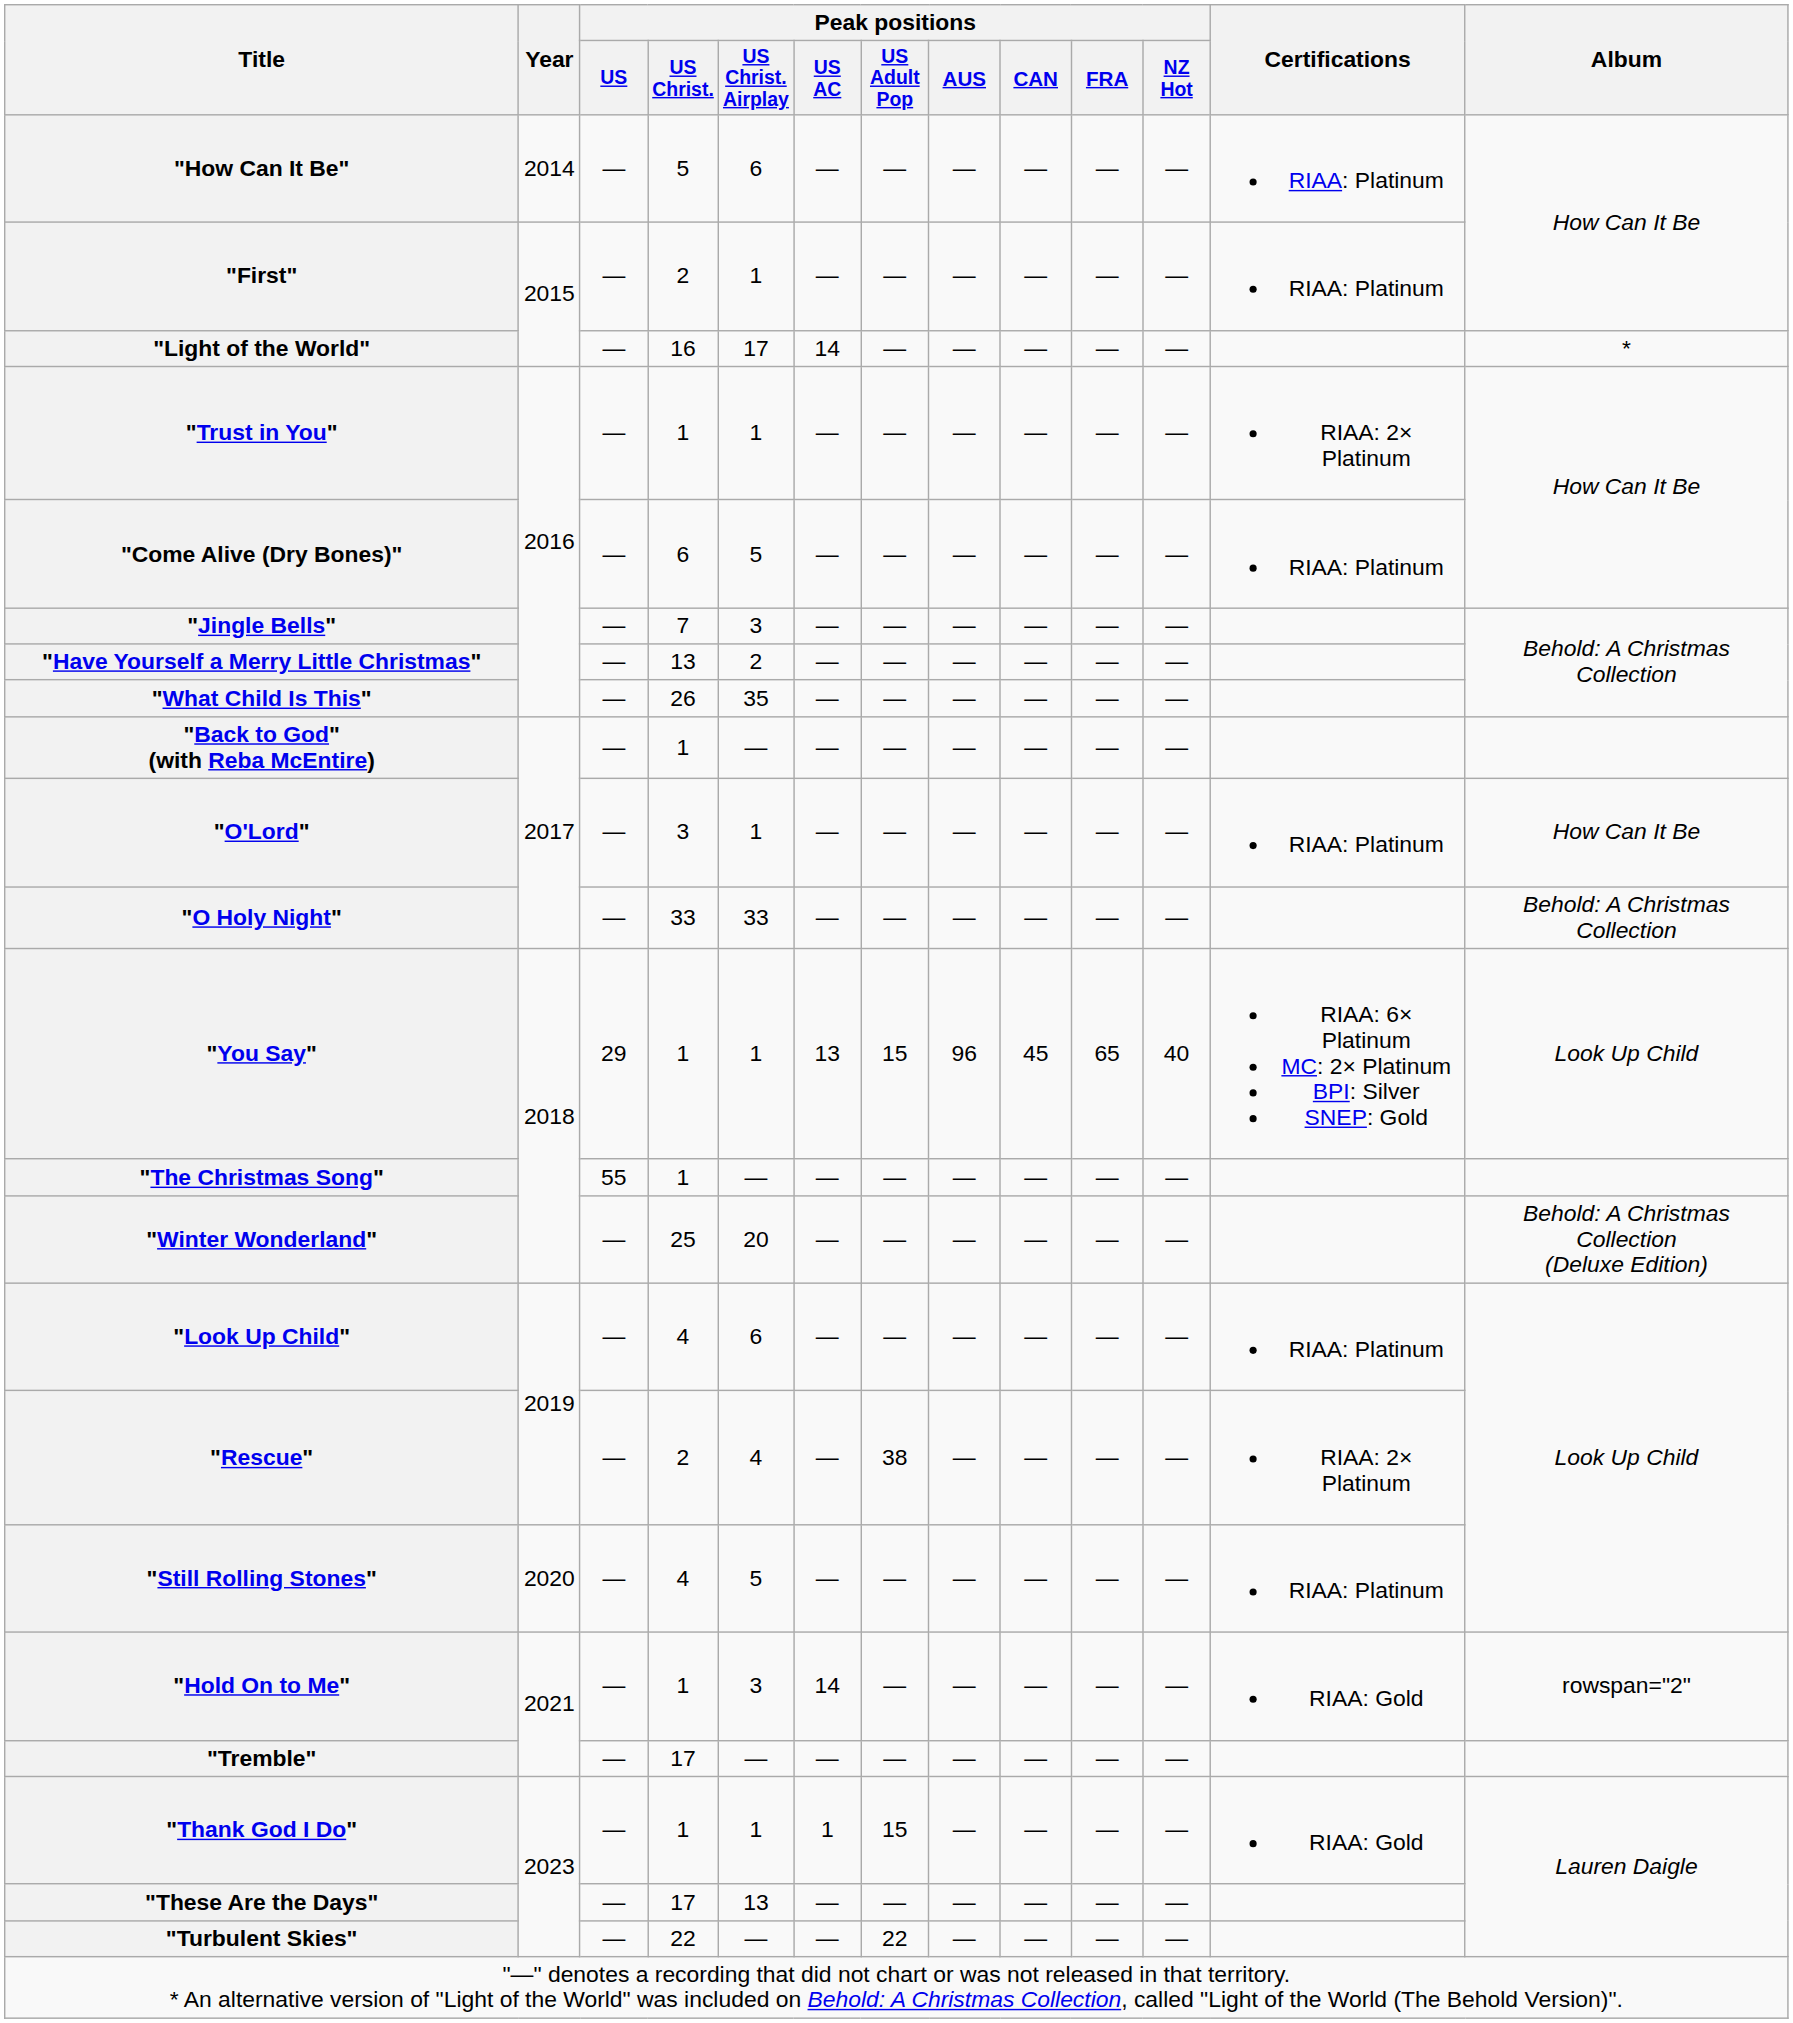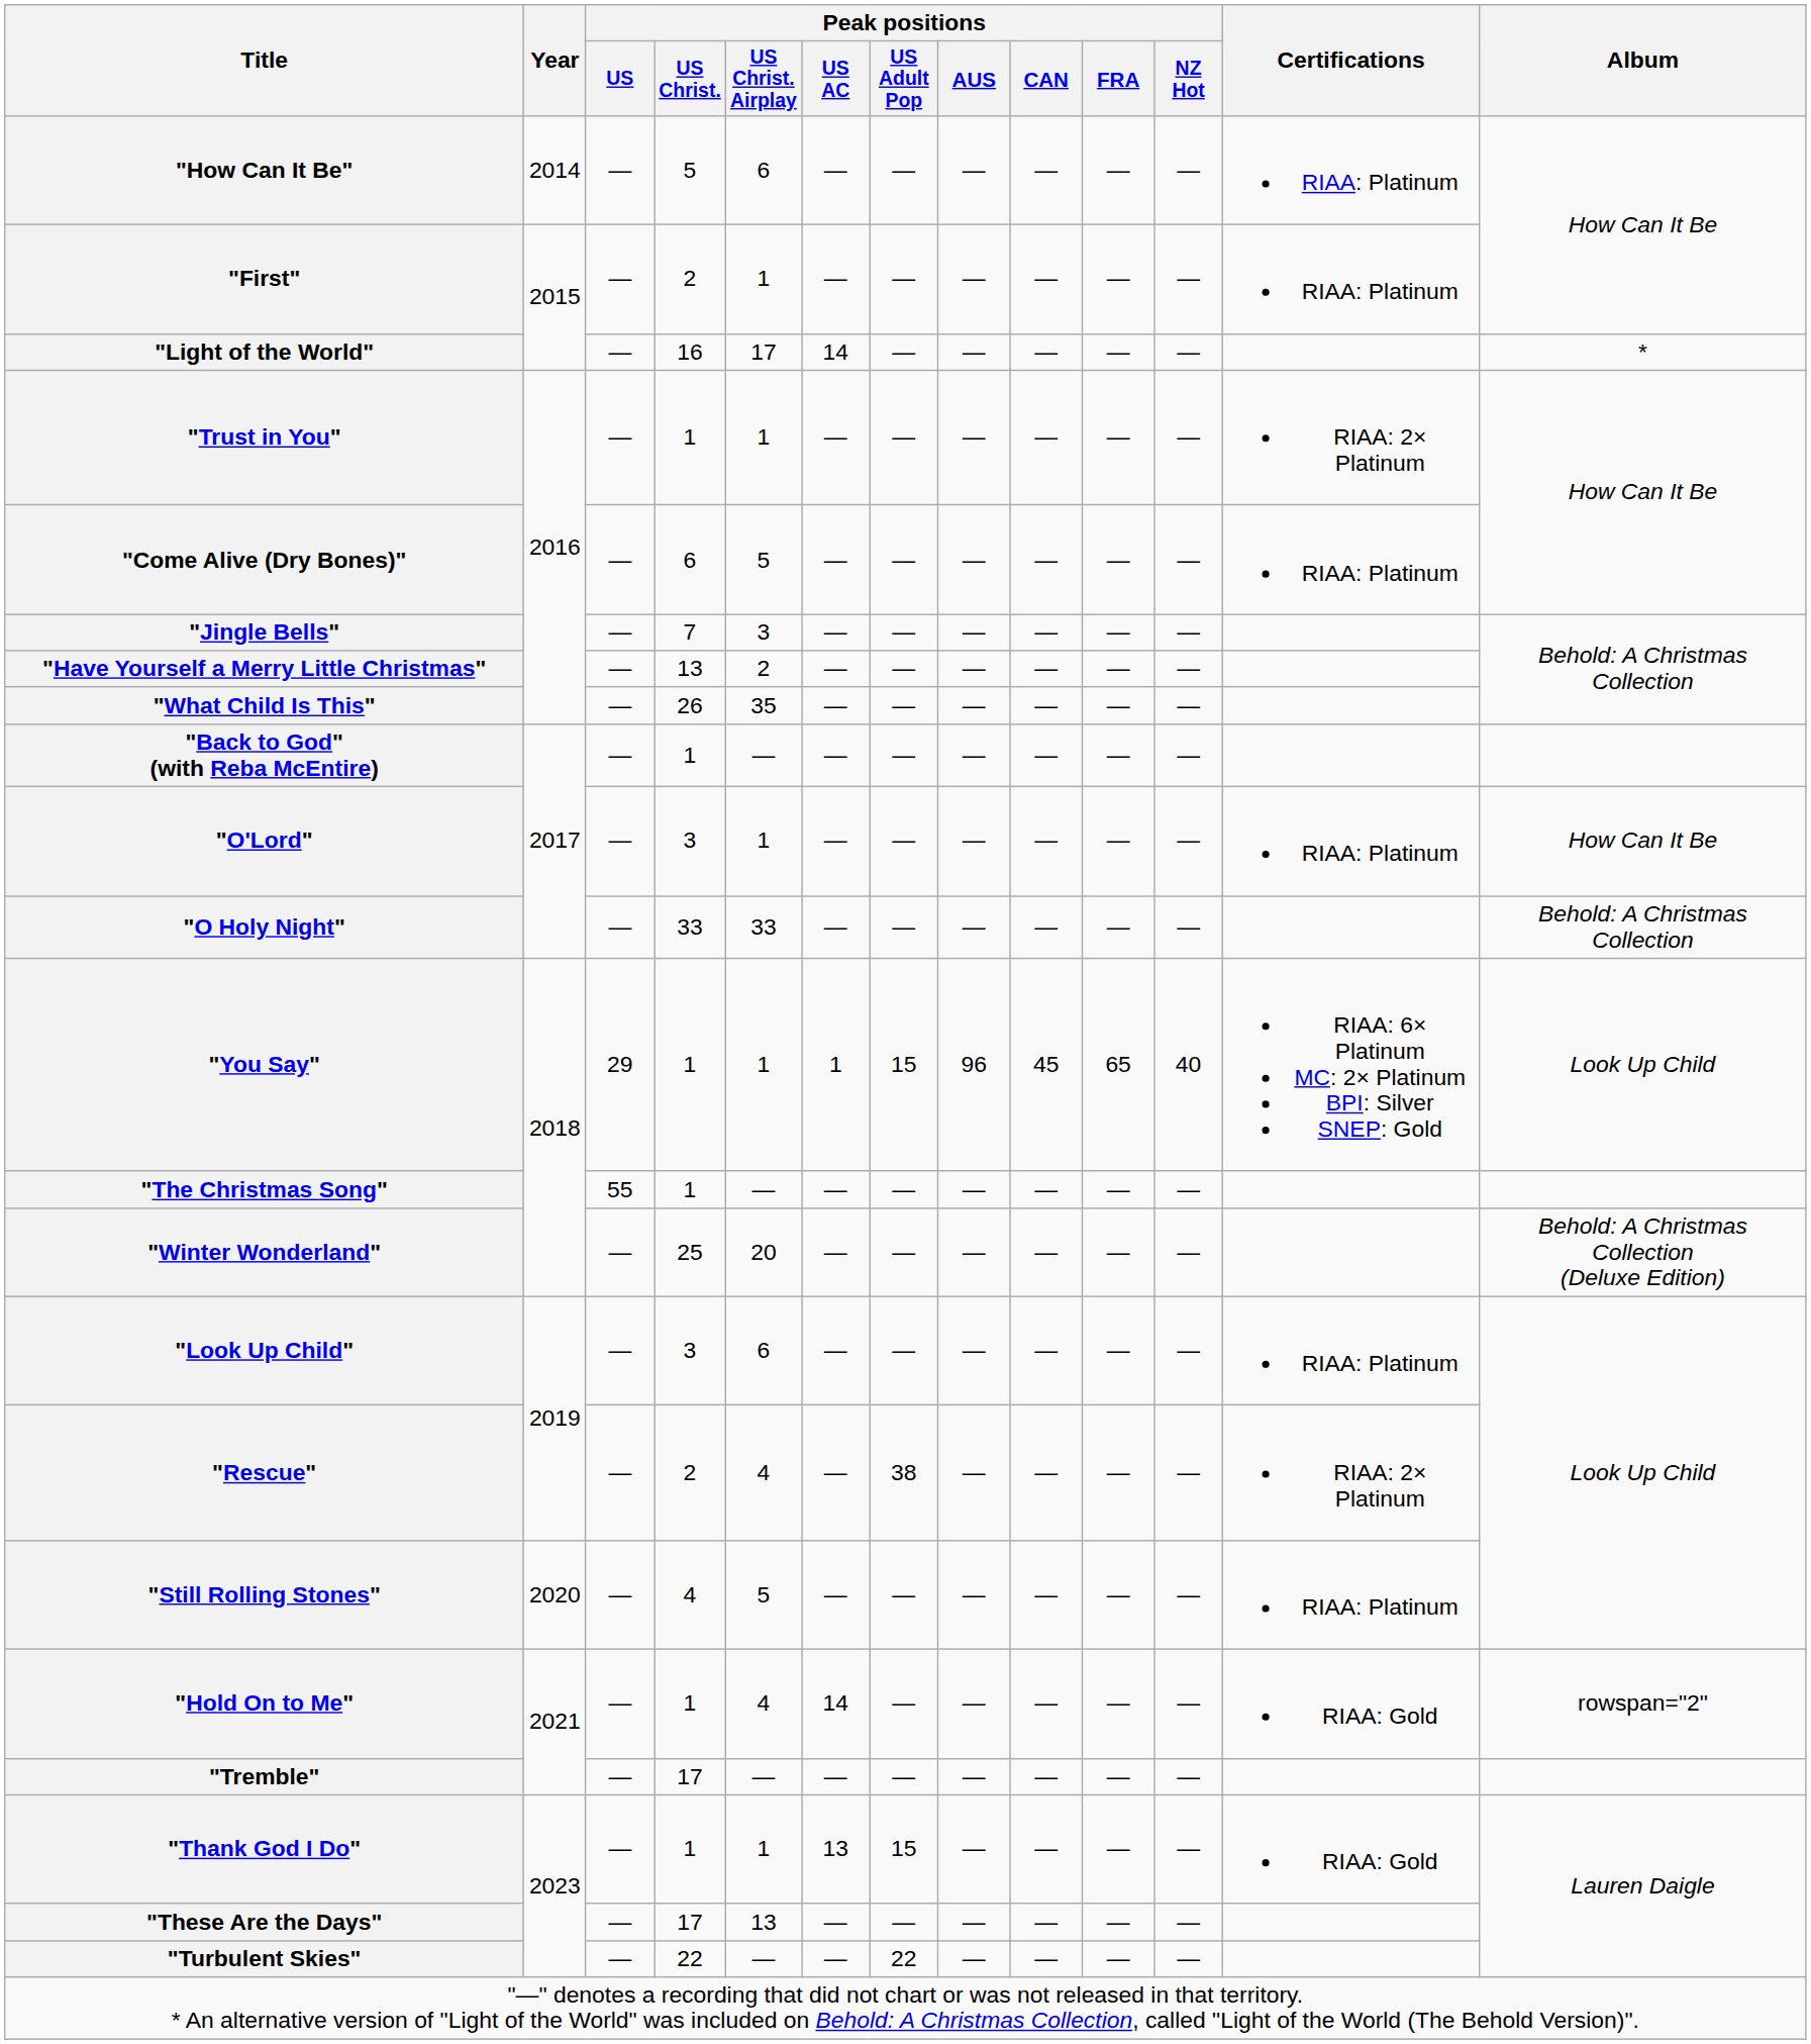"You Say" | Peak positions / US AC: 13 -> 1
"Look Up Child" | Peak positions / US Christ.: 4 -> 3
"Hold On to Me" | Peak positions / US Christ. Airplay: 3 -> 4
"Thank God I Do" | Peak positions / US AC: 1 -> 13
